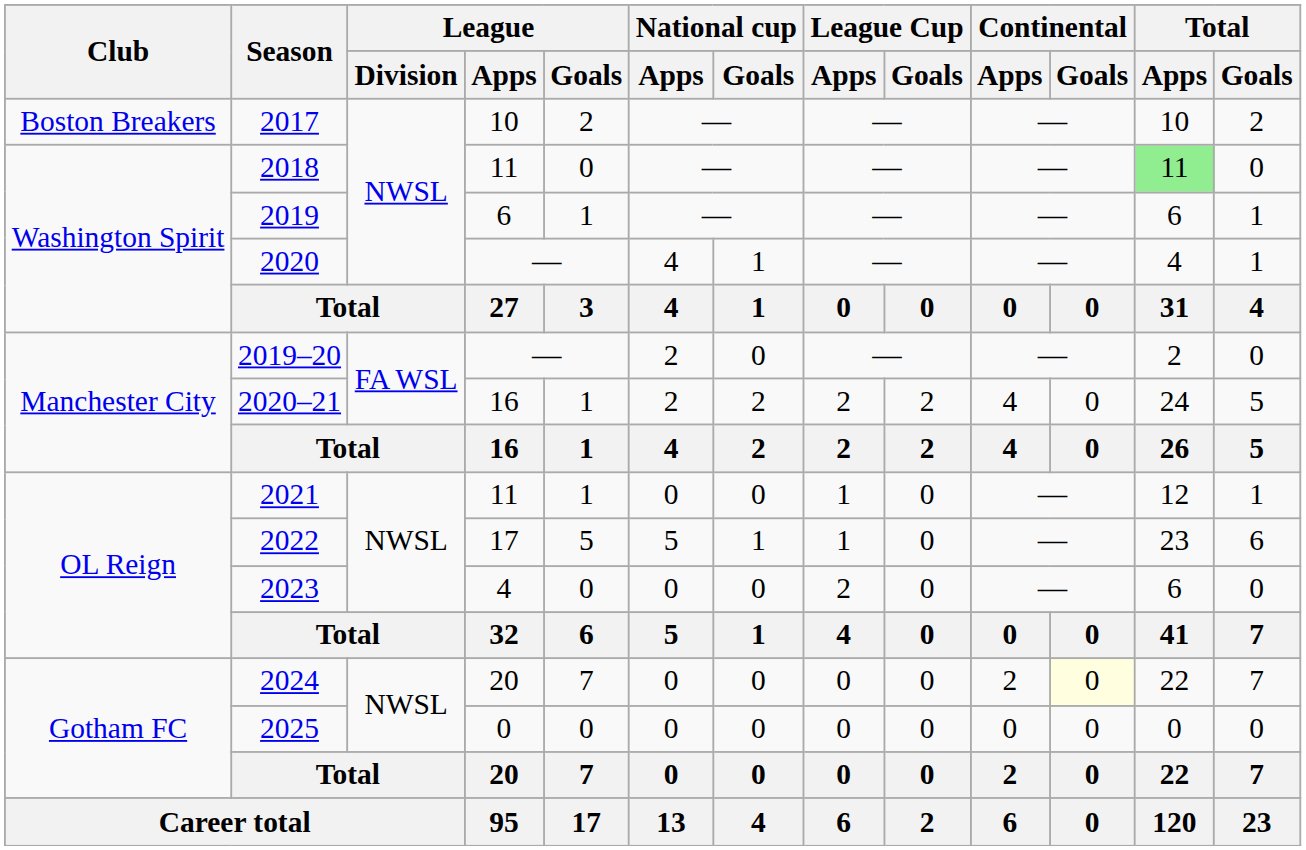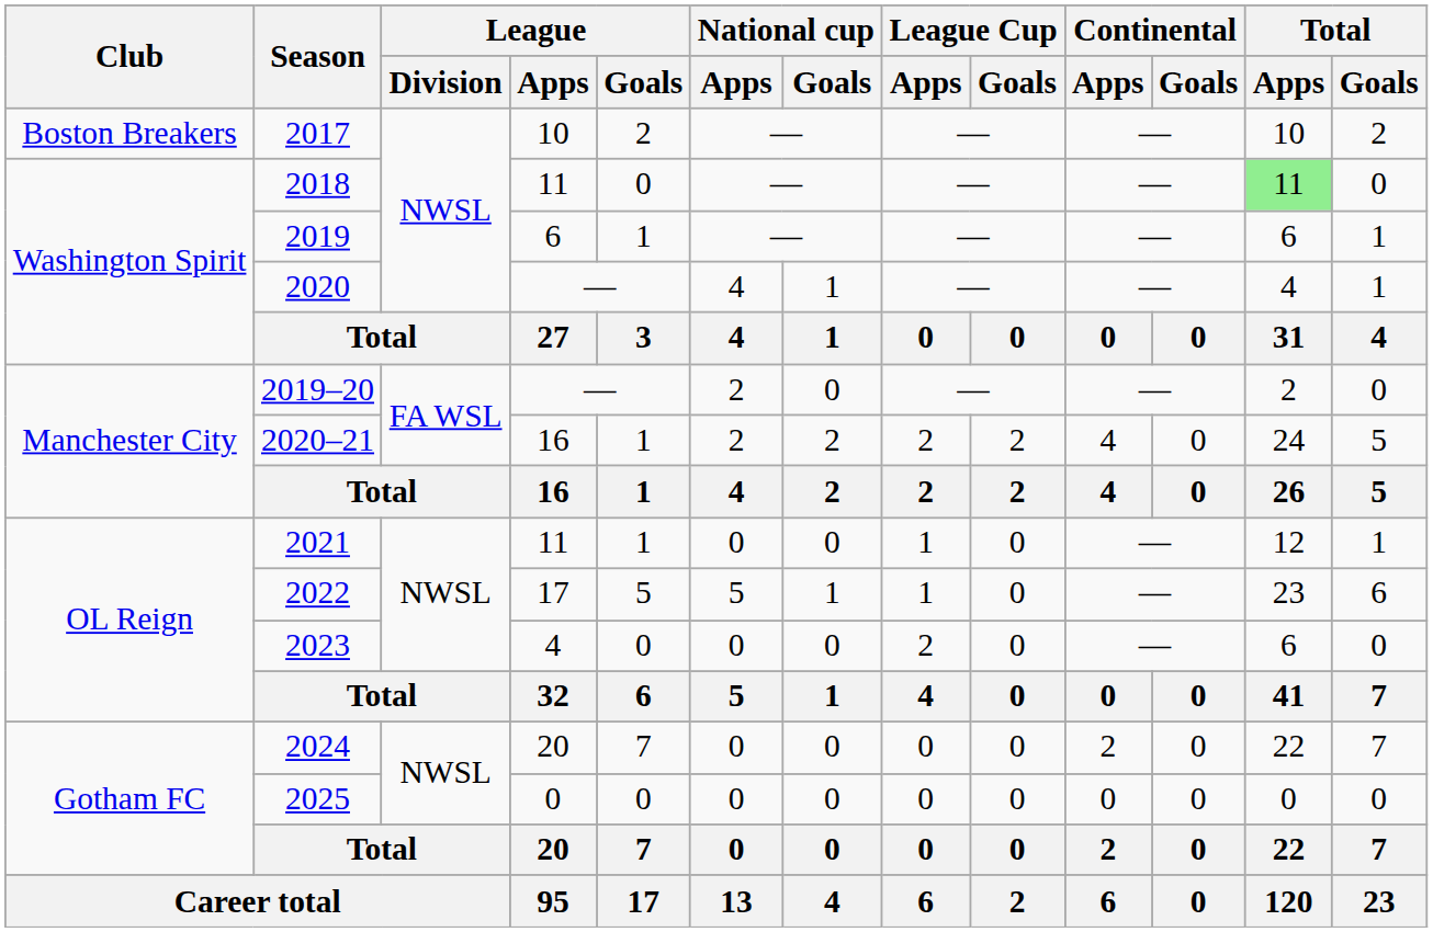2024 | Continental / Goals: lightyellow background -> no background
